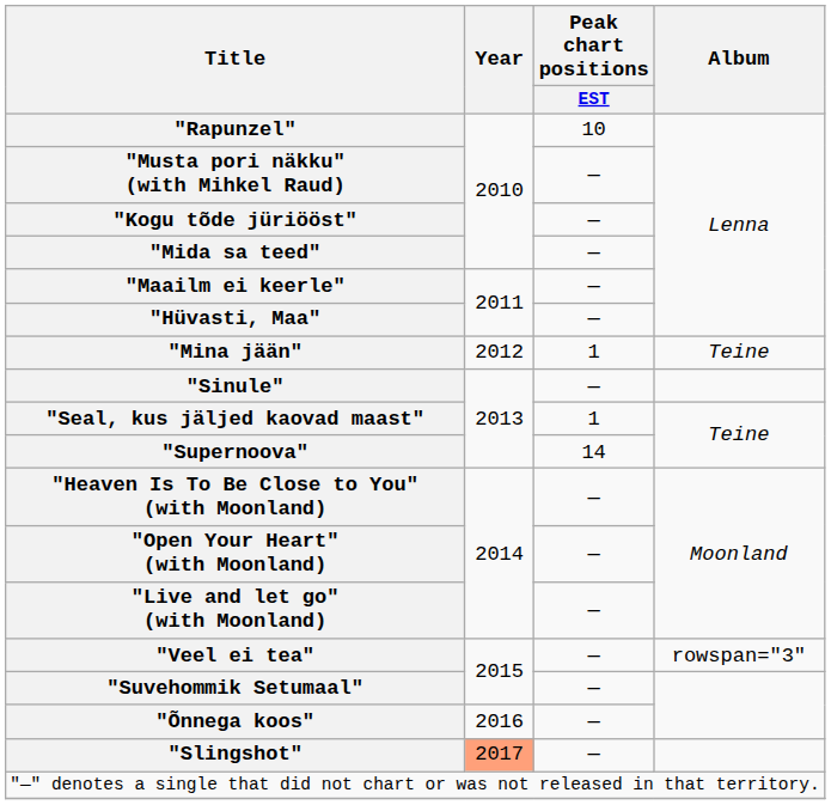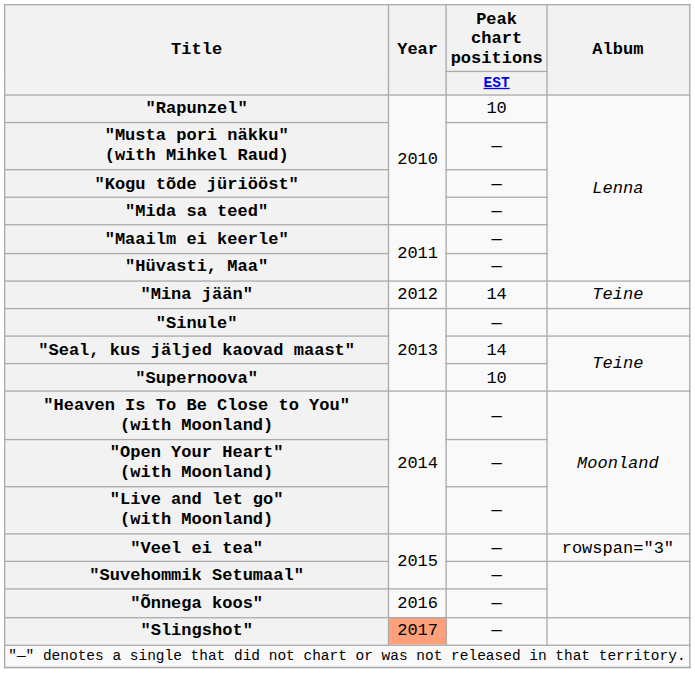"Mina jään" | Peak chart positions / EST: 1 -> 14
"Seal, kus jäljed kaovad maast" | Peak chart positions / EST: 1 -> 14
"Supernoova" | Peak chart positions / EST: 14 -> 10
